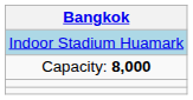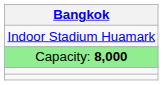Indoor Stadium Huamark | Bangkok: lightblue background -> no background
Capacity: 8,000 | Bangkok: no background -> lightgreen background
